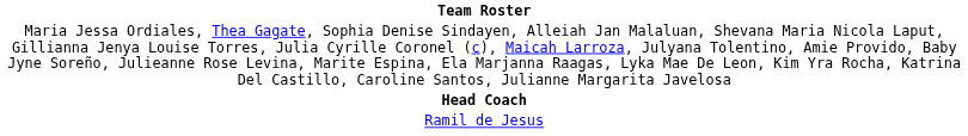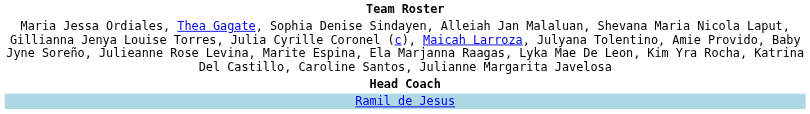row 4 | column 1: no background -> lightblue background
